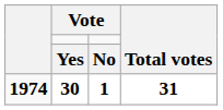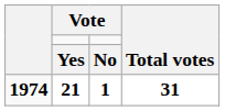31 | column 2: 30 -> 21
